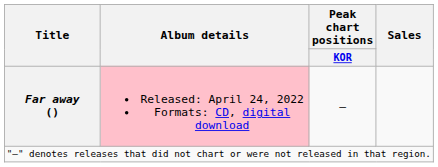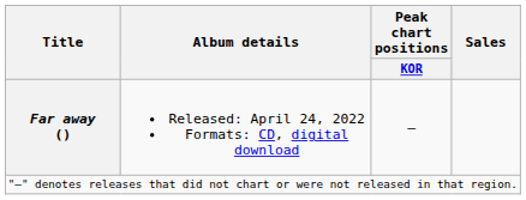Far away () | Album details: pink background -> no background
